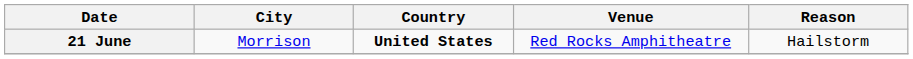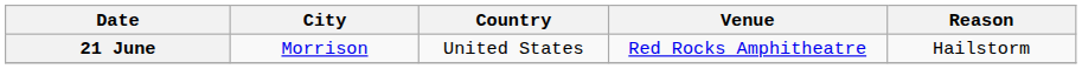21 June | Country: bold -> normal
